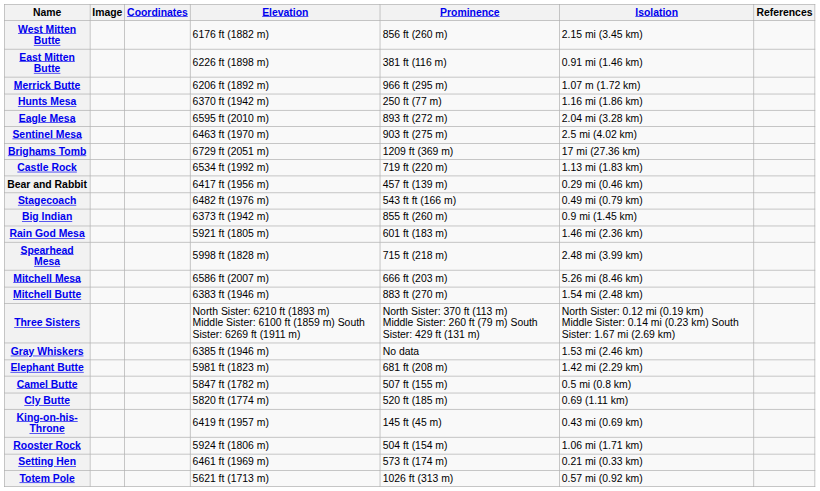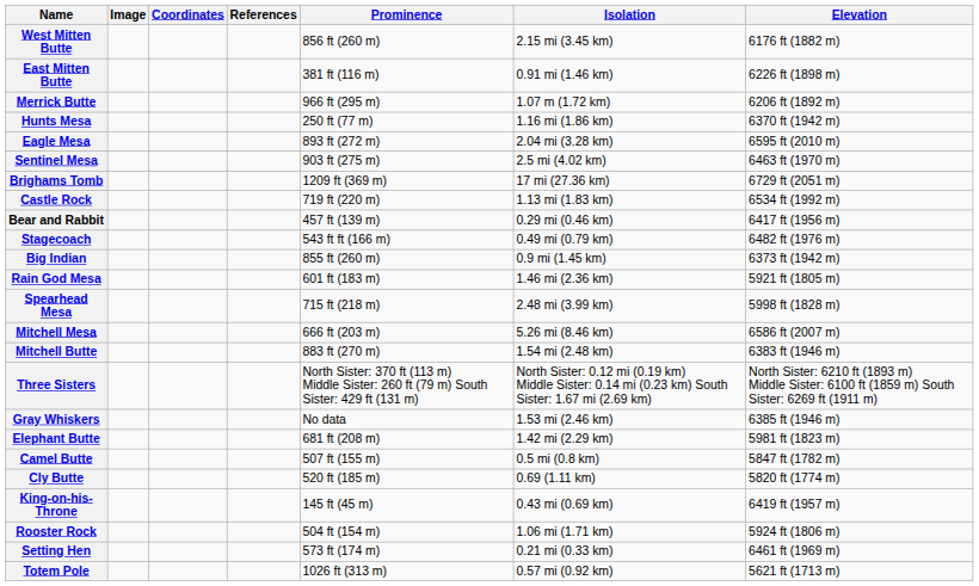columns swapped: Elevation <-> References
